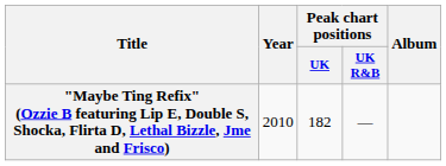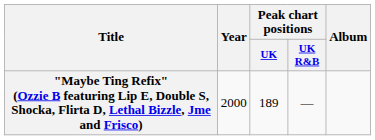row 3 | Year: 2010 -> 2000
row 3 | Peak chart positions / UK: 182 -> 189
